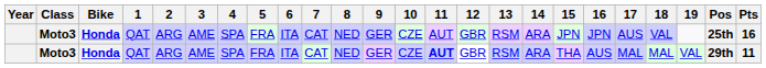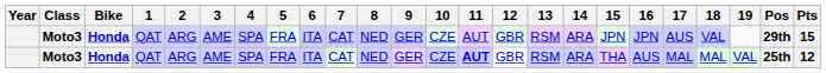row 2 | Pos: 25th -> 29th
row 2 | Pts: 16 -> 15
row 3 | Pos: 29th -> 25th
row 3 | Pts: 11 -> 12
